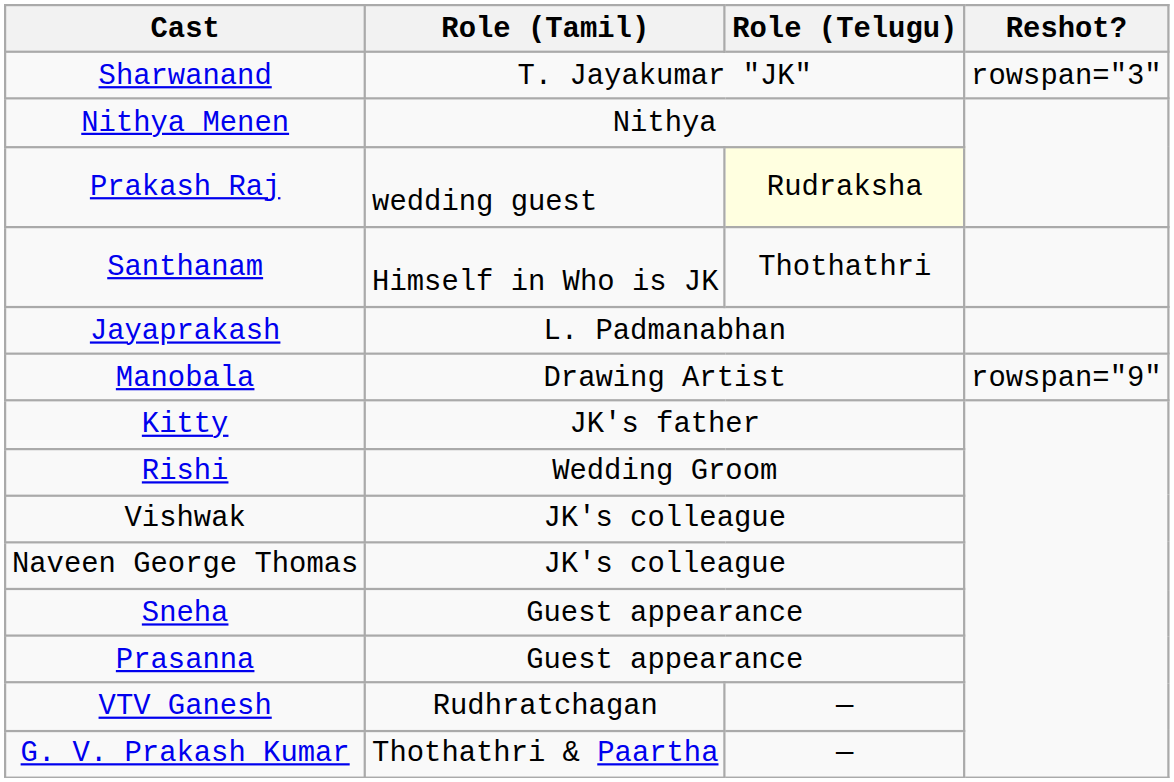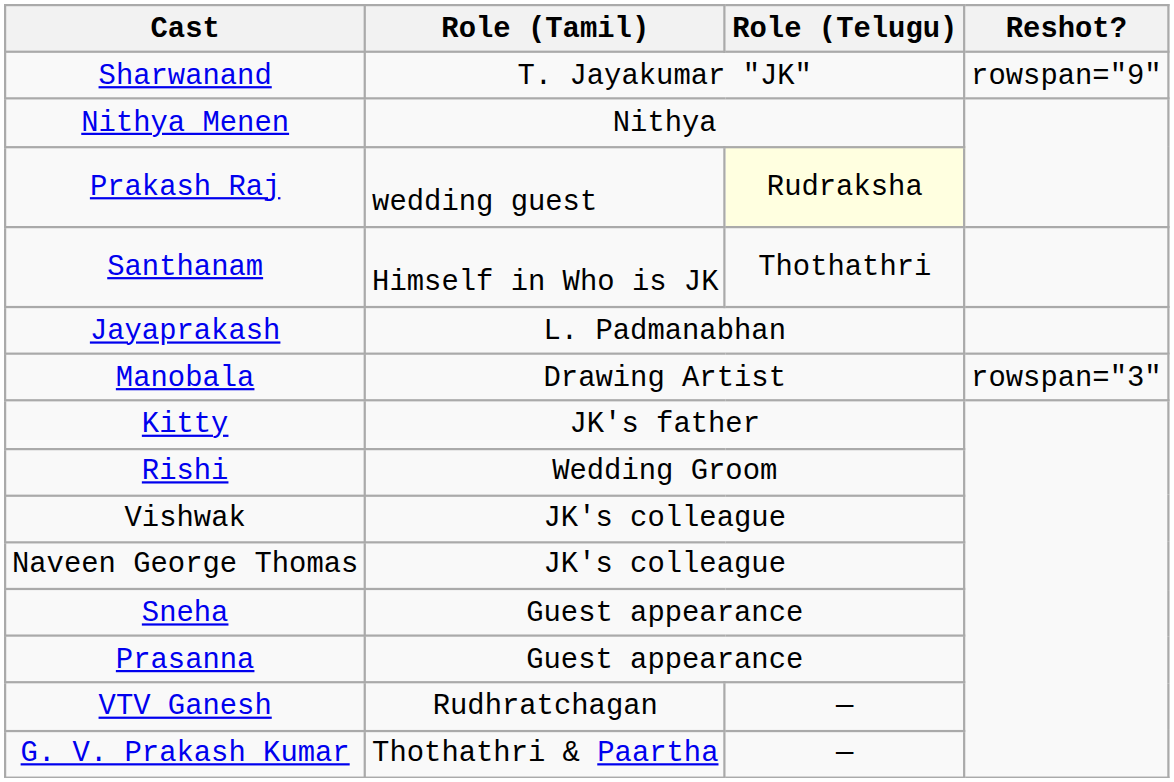Sharwanand | Reshot?: rowspan="3" -> rowspan="9"
Manobala | Reshot?: rowspan="9" -> rowspan="3"
